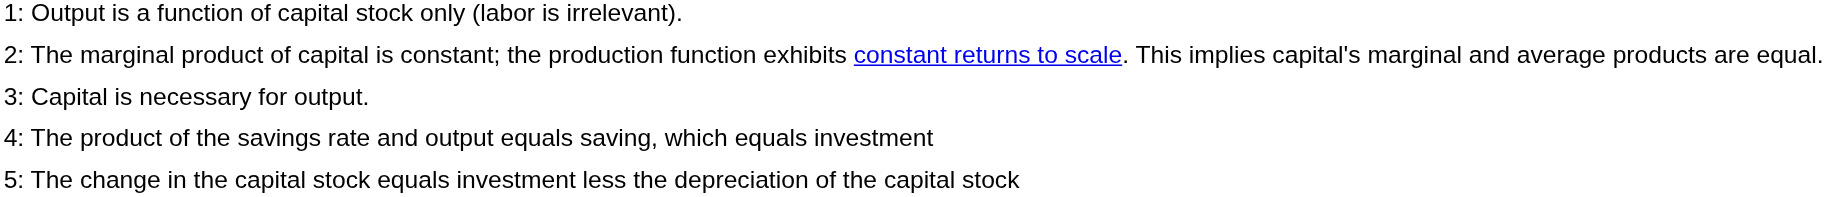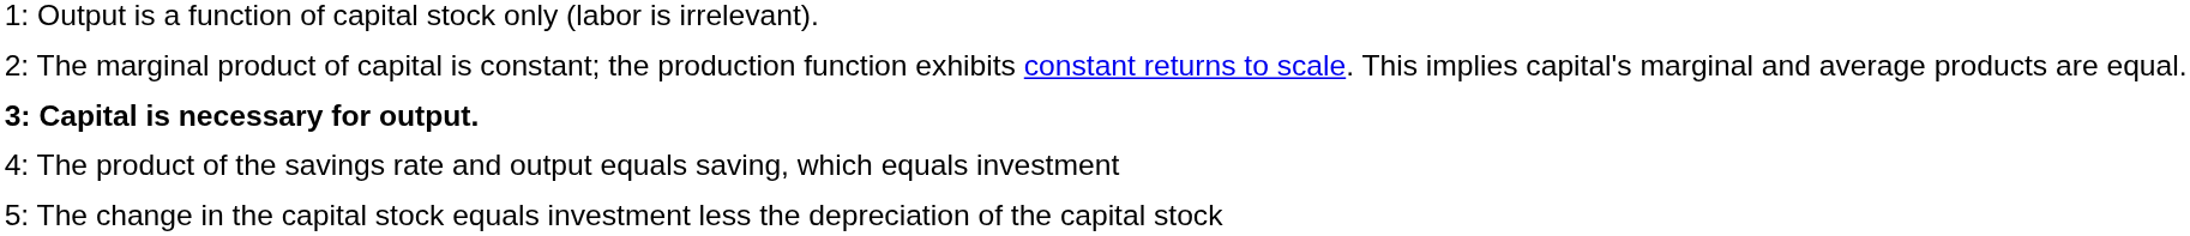3: Capital is necessary for output. | column 1: normal -> bold
